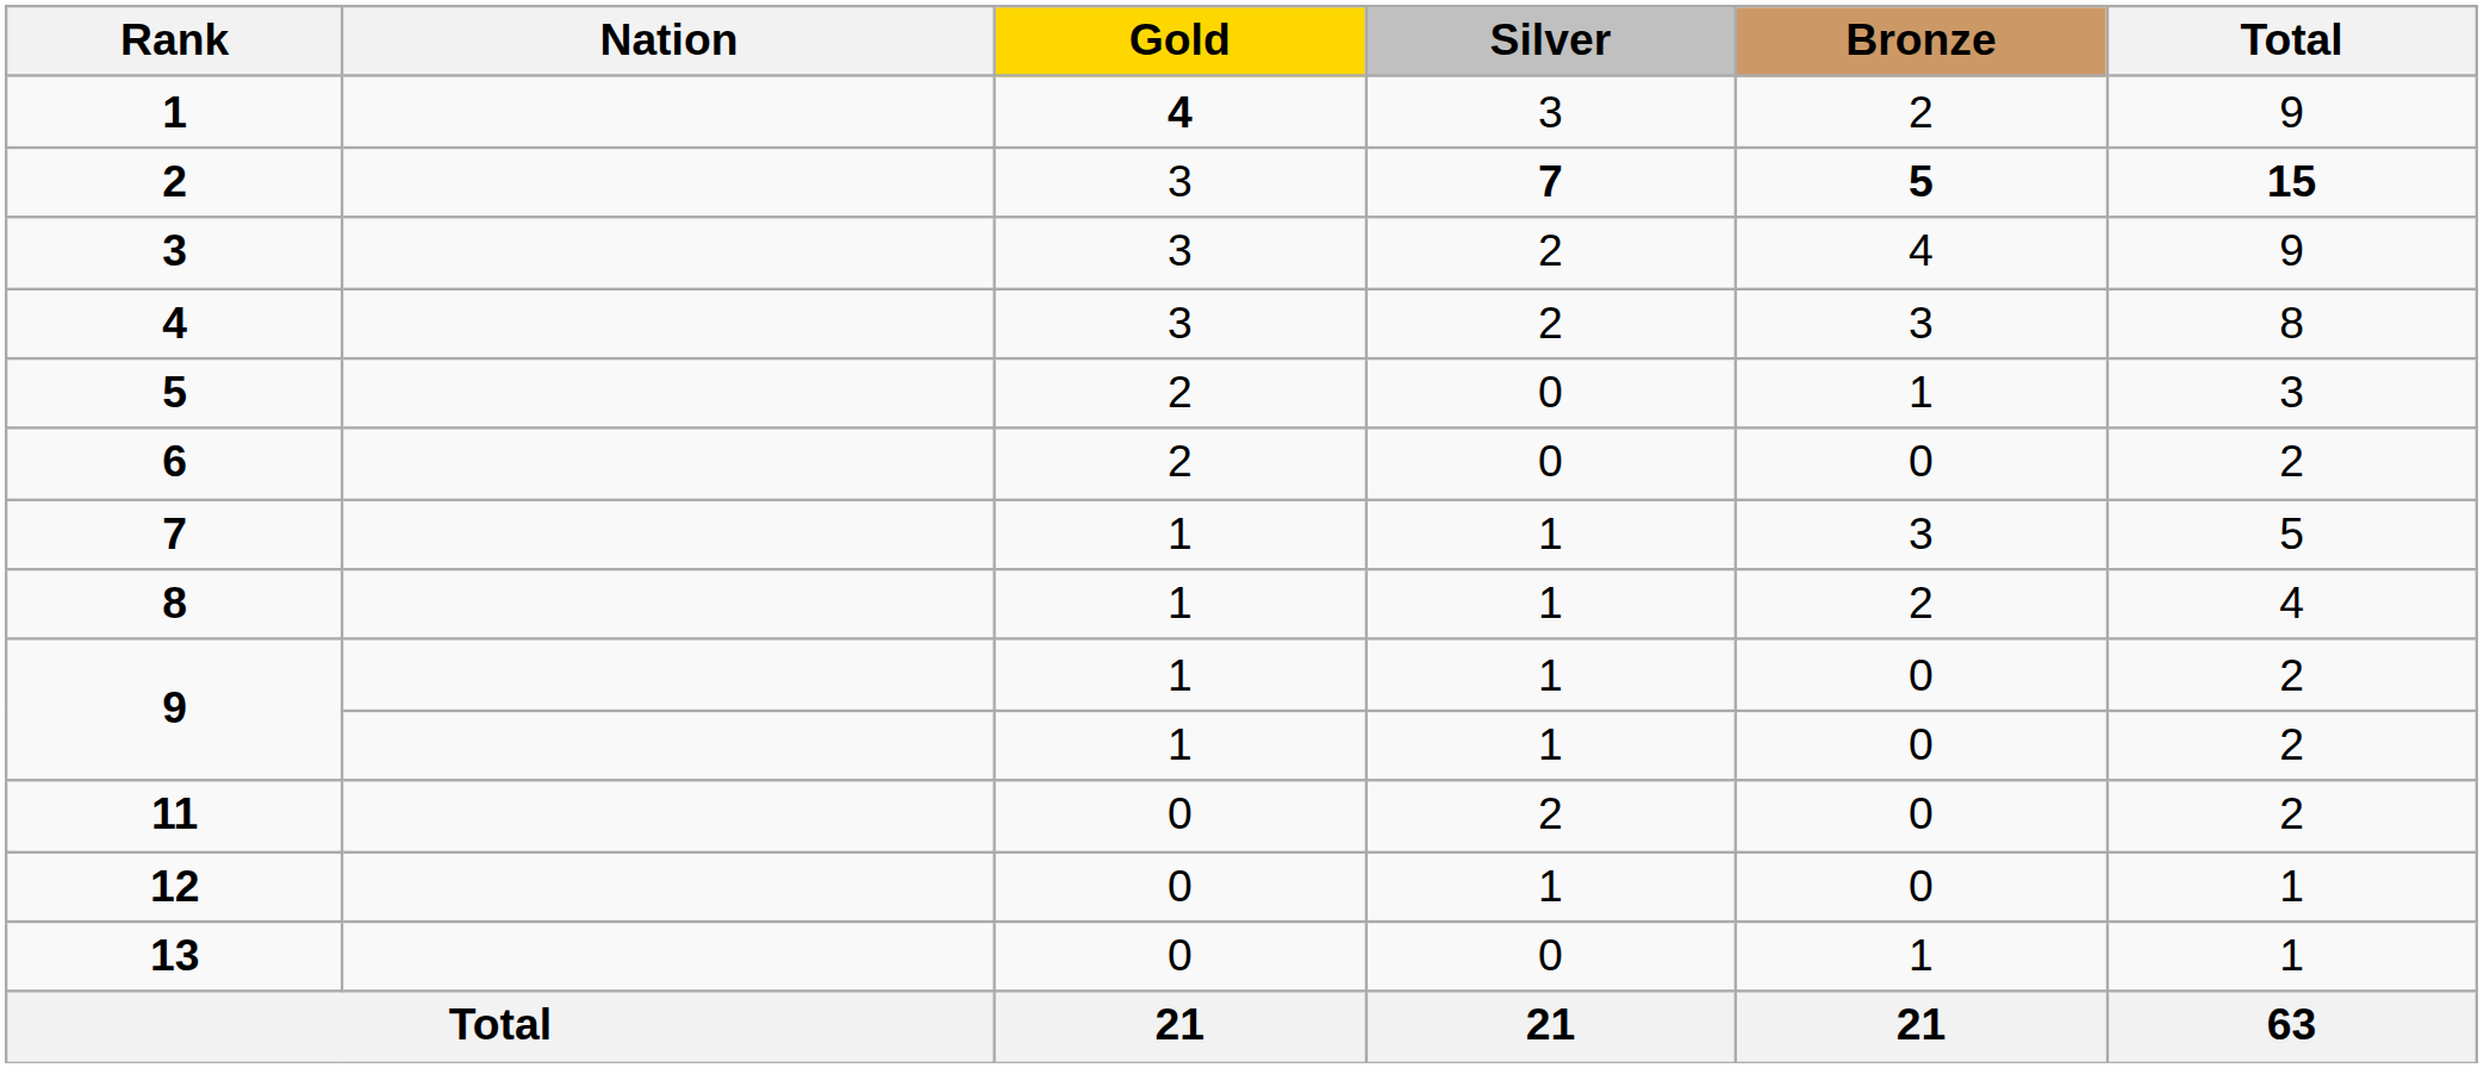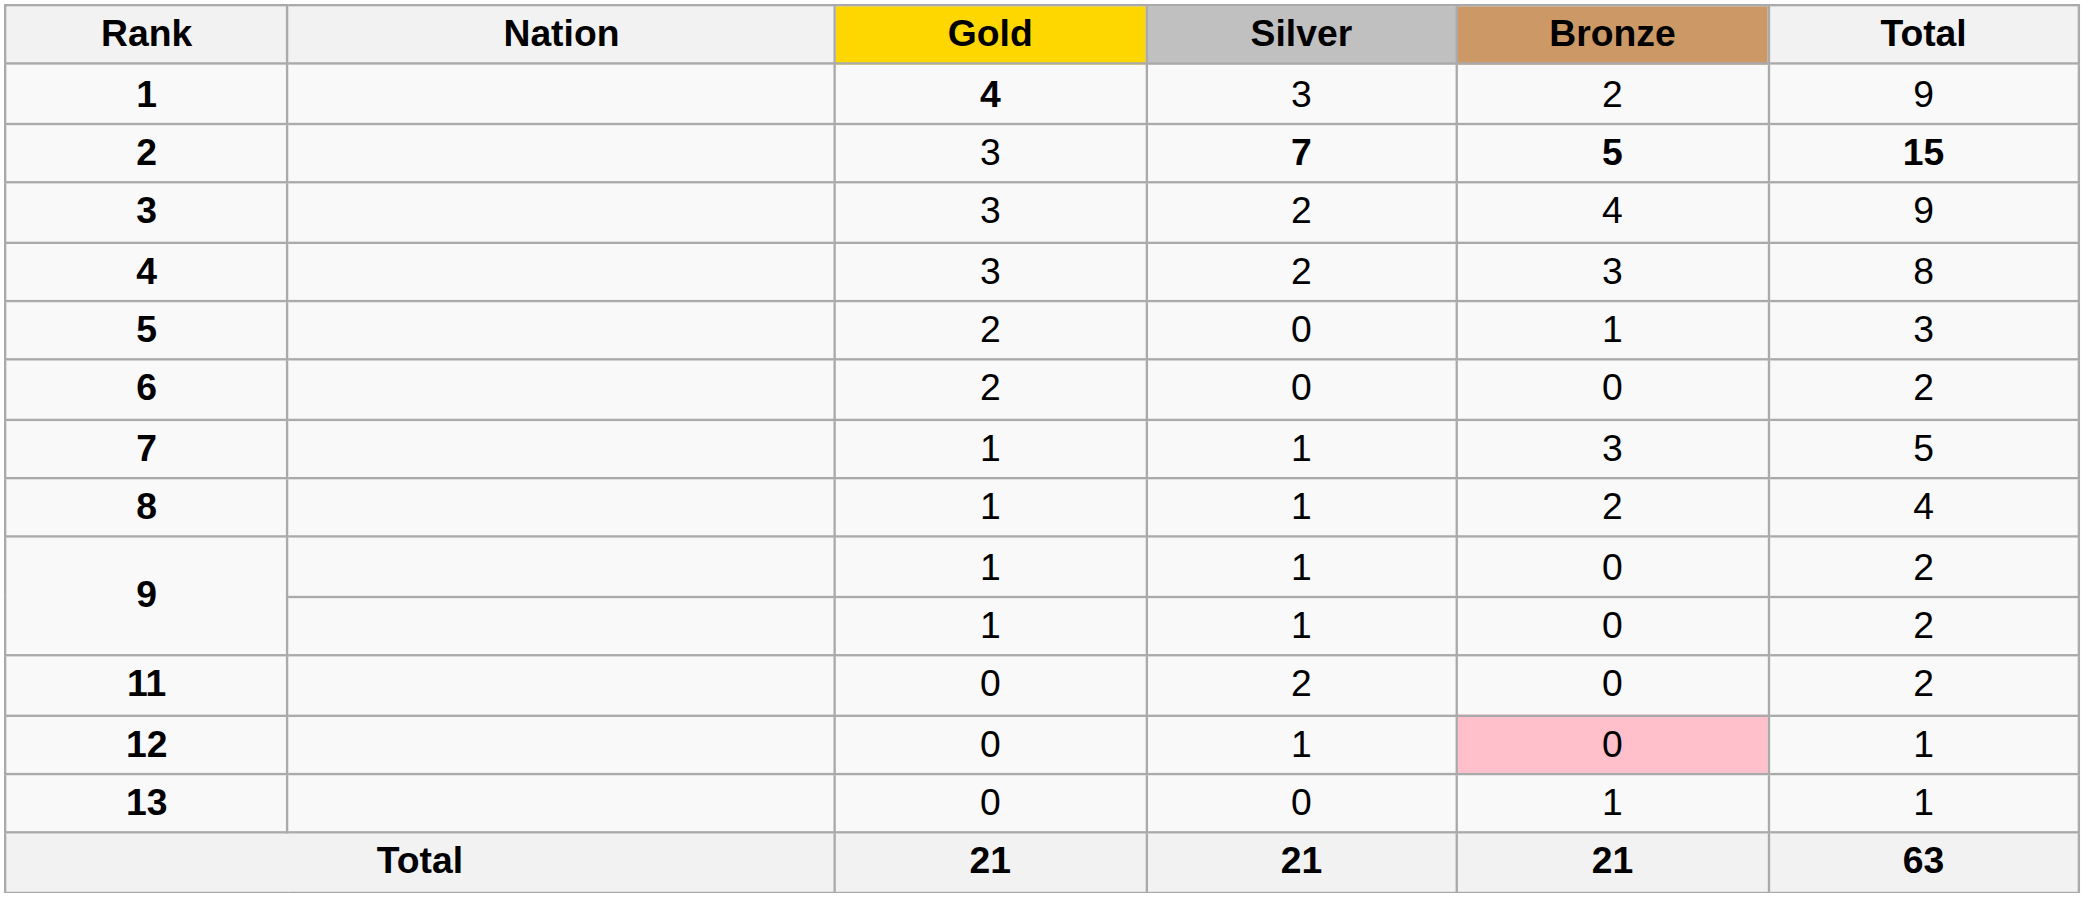12 | Bronze: no background -> pink background
